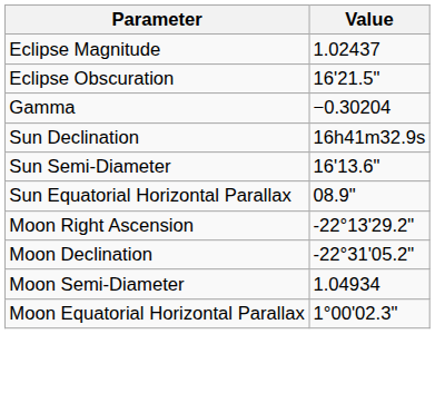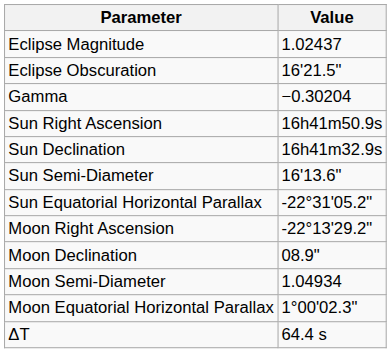+ row: Sun Right Ascension | 16h41m50.9s
Sun Equatorial Horizontal Parallax | Value: 08.9" -> -22°31'05.2"
Moon Declination | Value: -22°31'05.2" -> 08.9"
+ row: ΔT | 64.4 s
